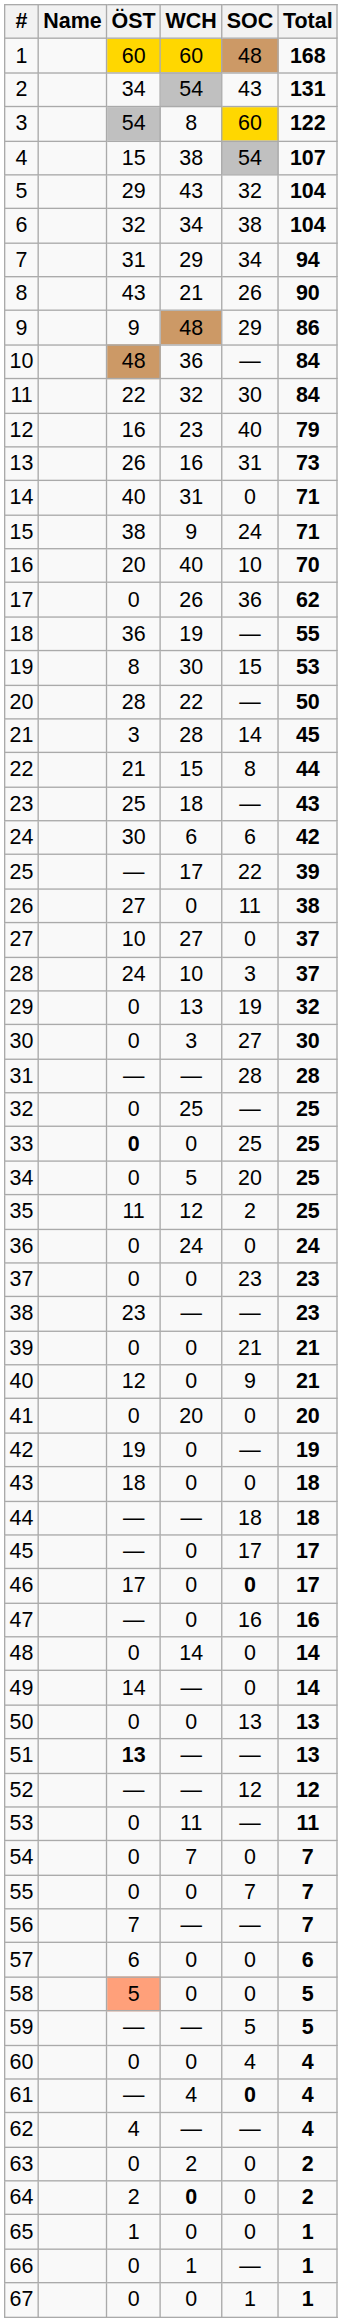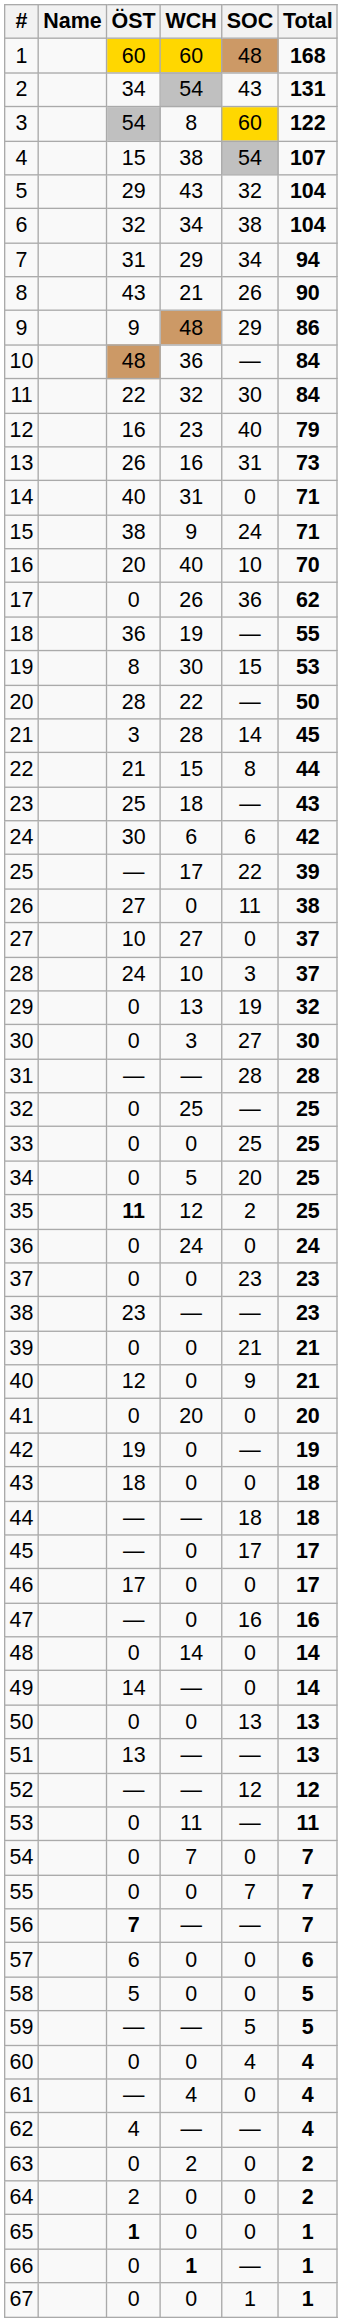33 | ÖST: bold -> normal
35 | ÖST: normal -> bold
46 | SOC: bold -> normal
51 | ÖST: bold -> normal
56 | ÖST: normal -> bold
58 | ÖST: lightsalmon background -> no background
61 | SOC: bold -> normal
64 | WCH: bold -> normal
65 | ÖST: normal -> bold
66 | WCH: normal -> bold
